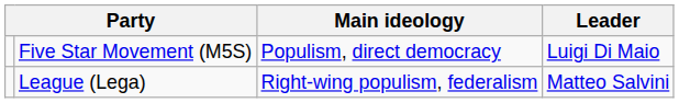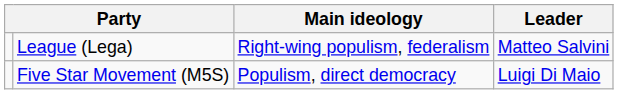rows swapped: Five Star Movement (M5S) <-> League (Lega)
